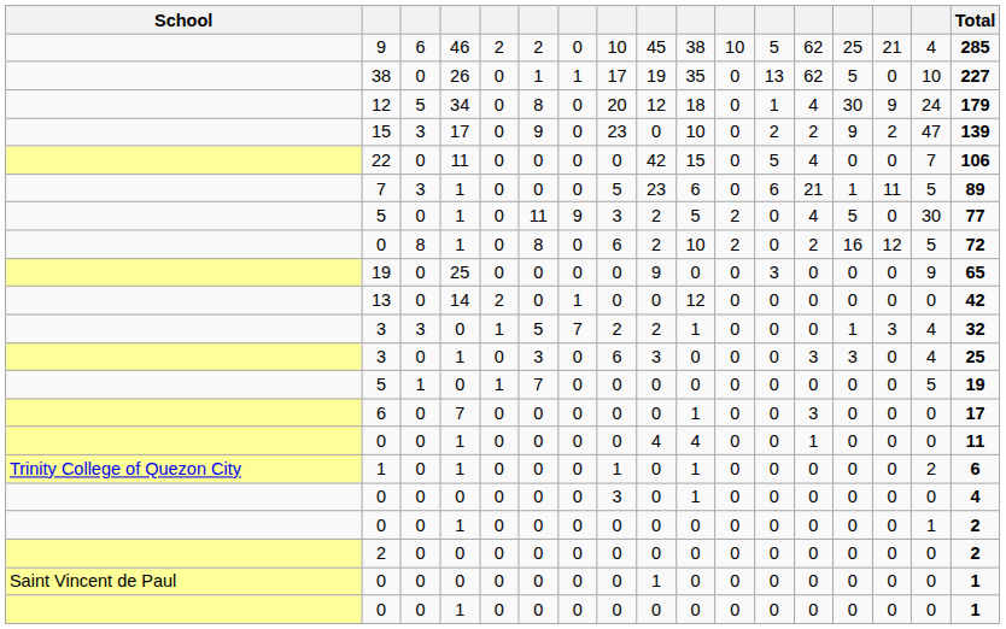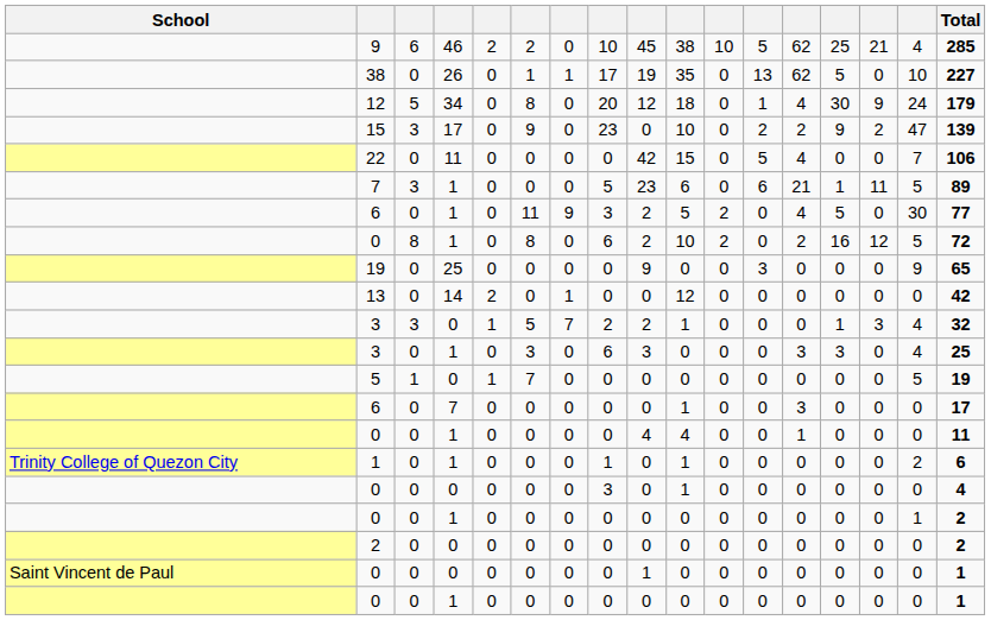row 8 | column 2: 5 -> 6
